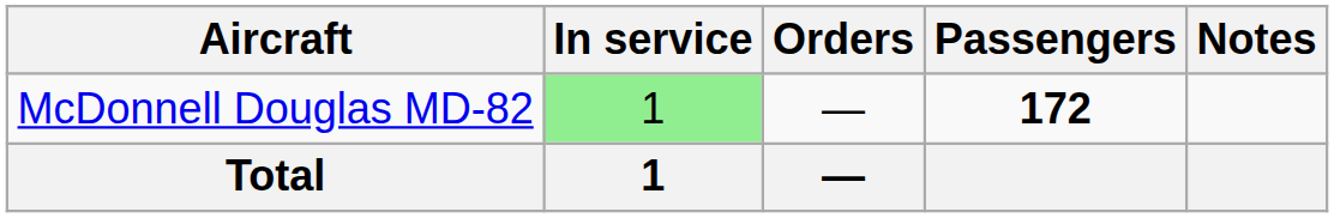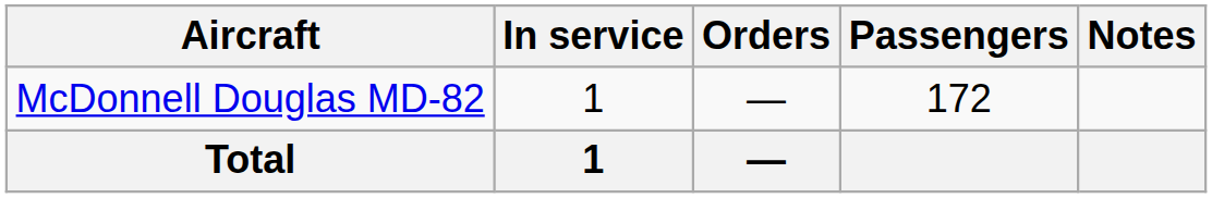McDonnell Douglas MD-82 | In service: lightgreen background -> no background
McDonnell Douglas MD-82 | Passengers: bold -> normal
